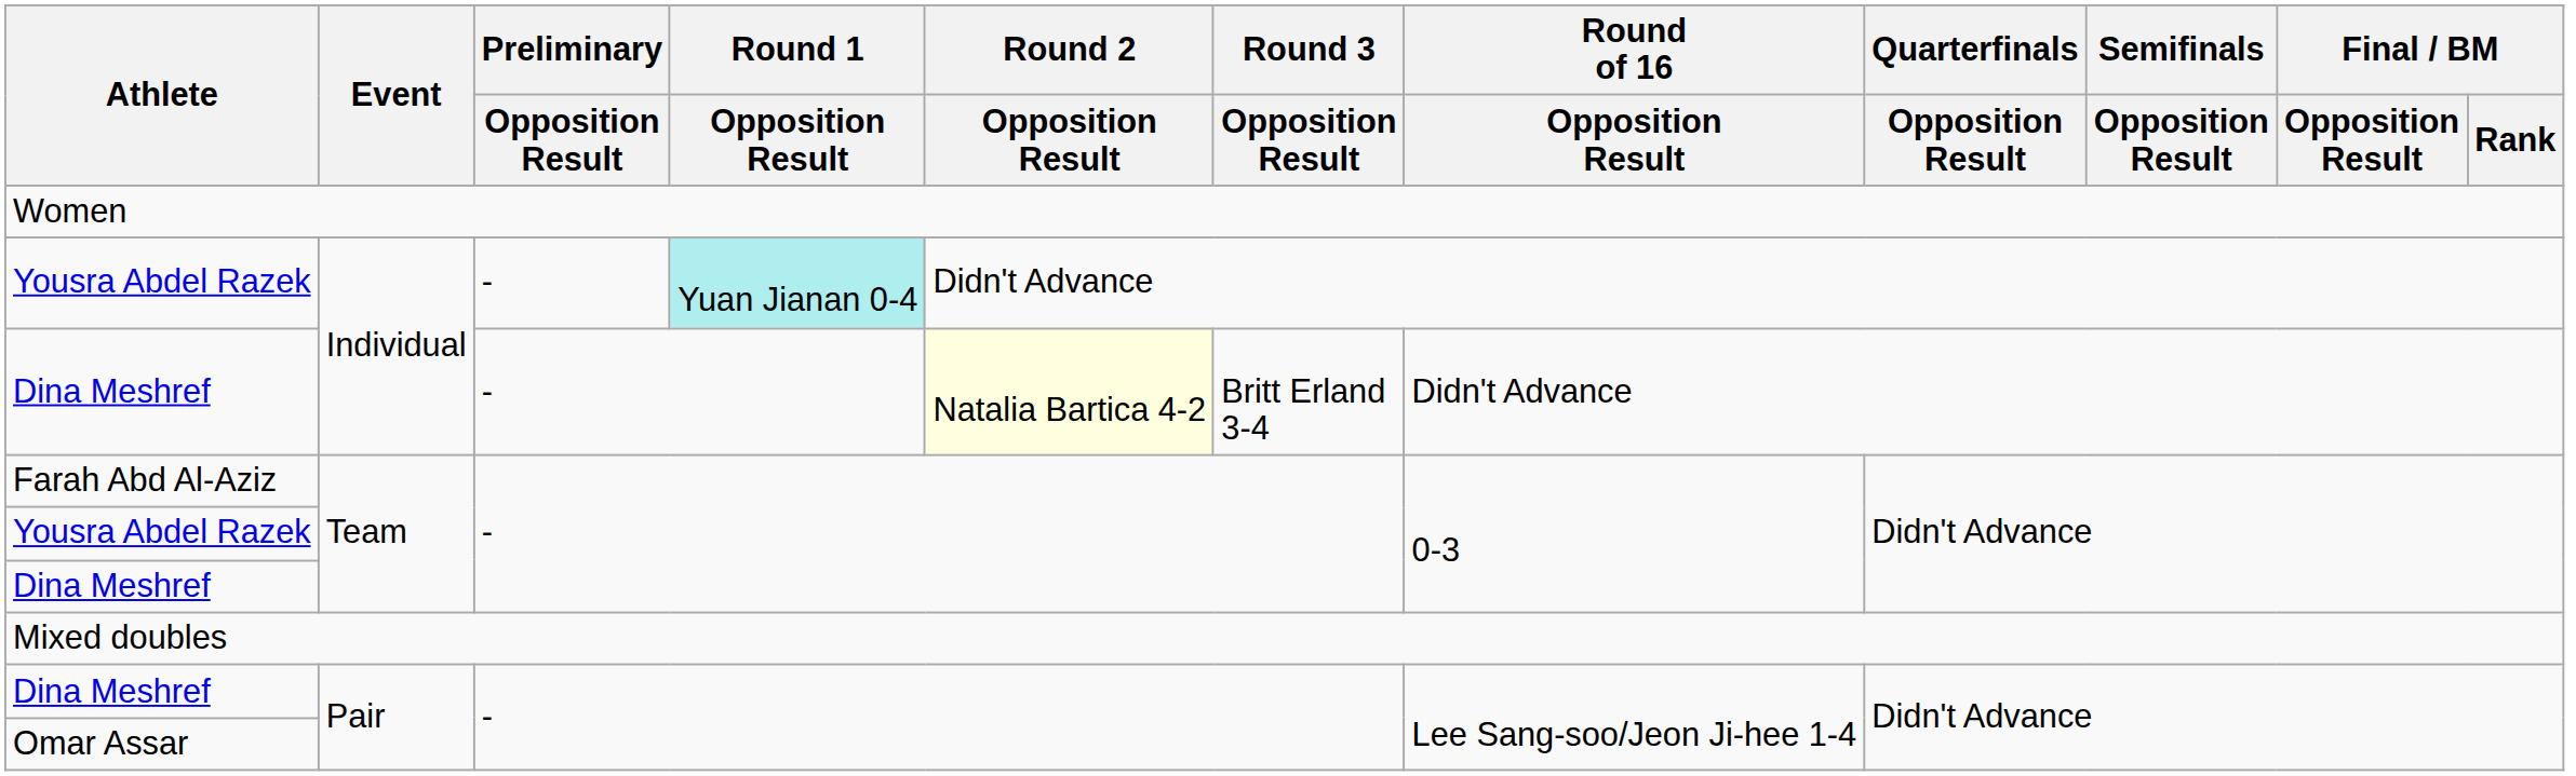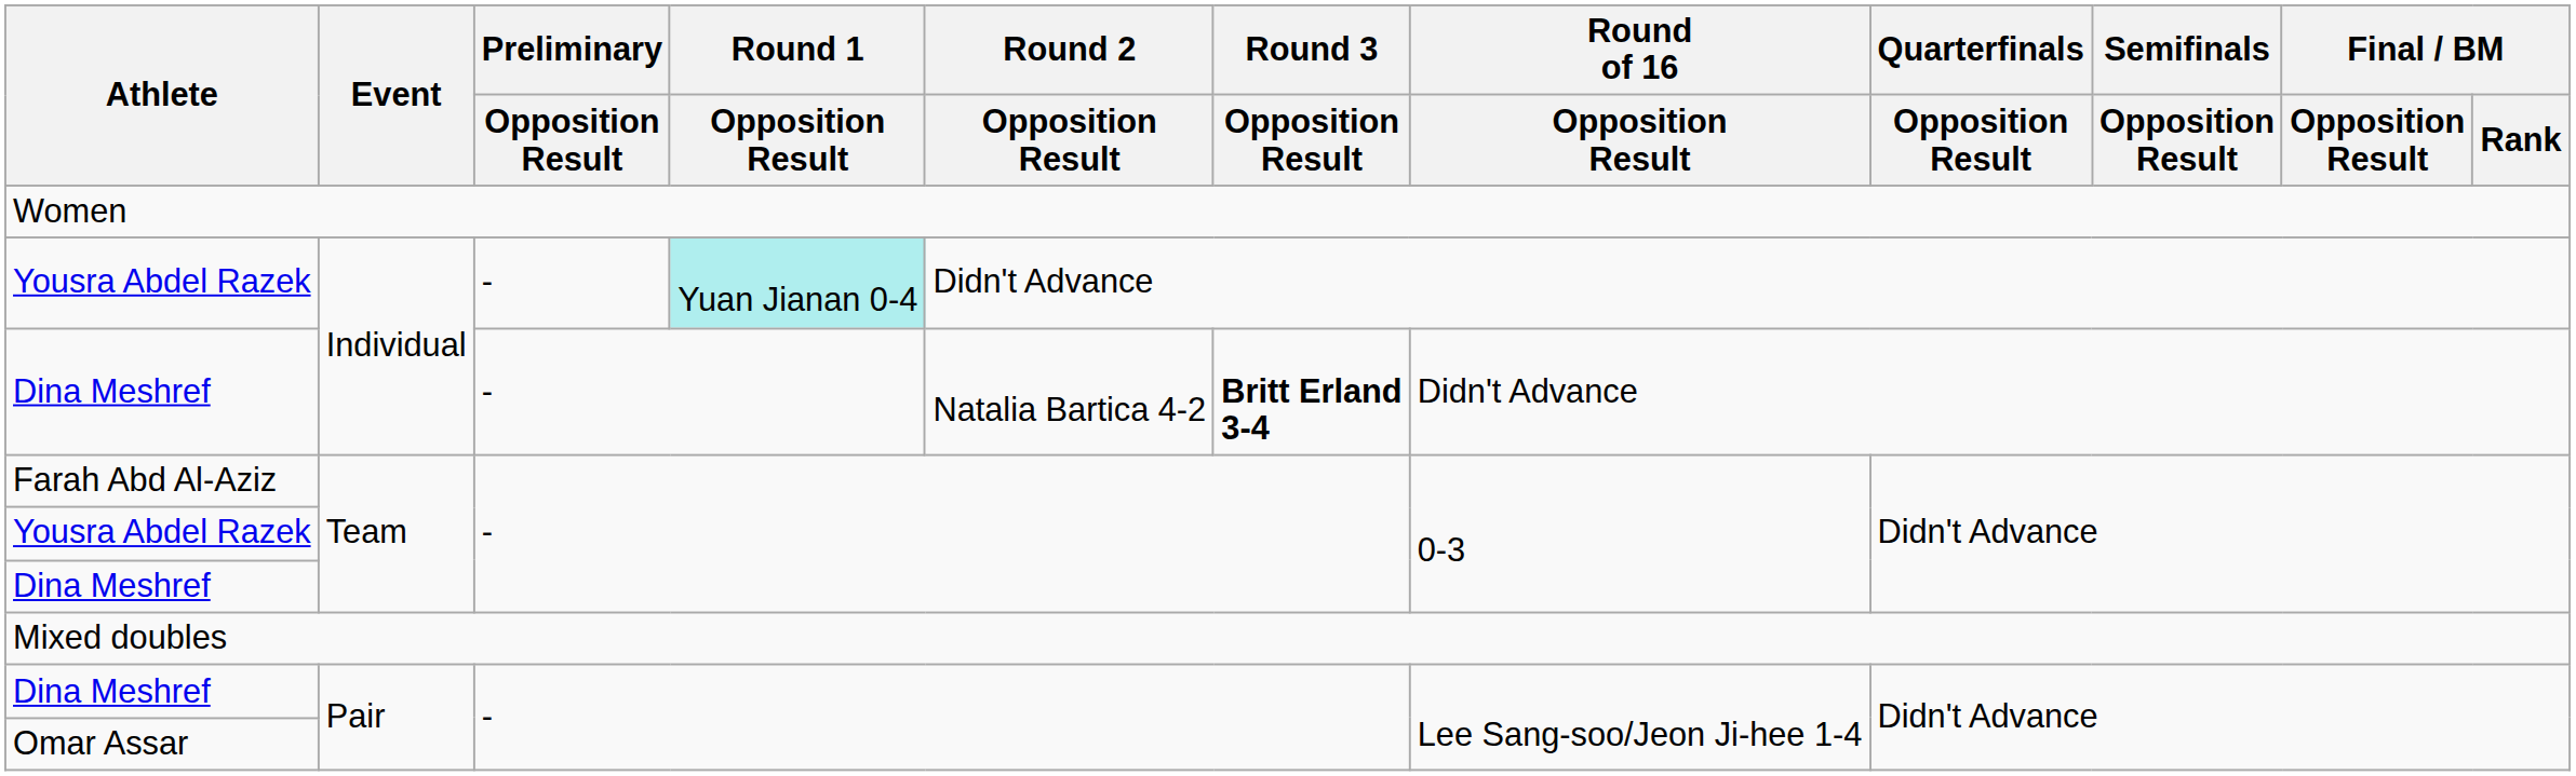Dina Meshref / Individual | Round 2 / Opposition Result: lightyellow background -> no background
Dina Meshref / Individual | Round 3 / Opposition Result: normal -> bold
